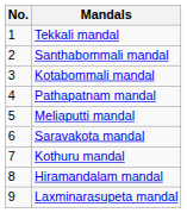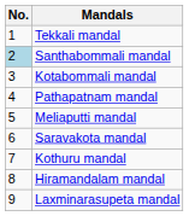Santhabommali mandal | No.: no background -> lightblue background
